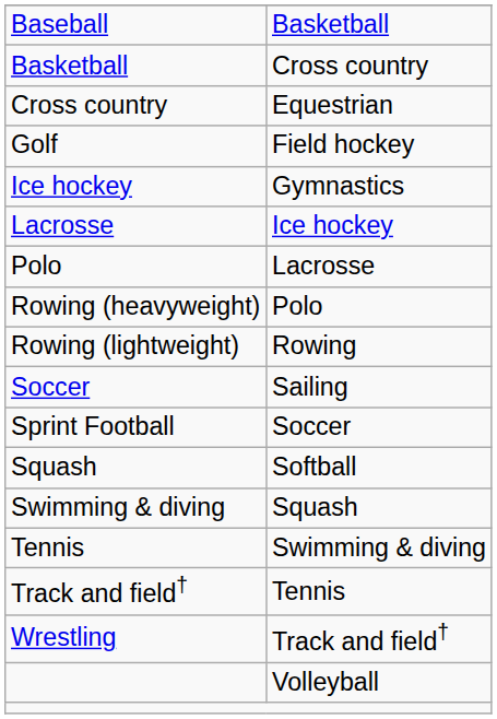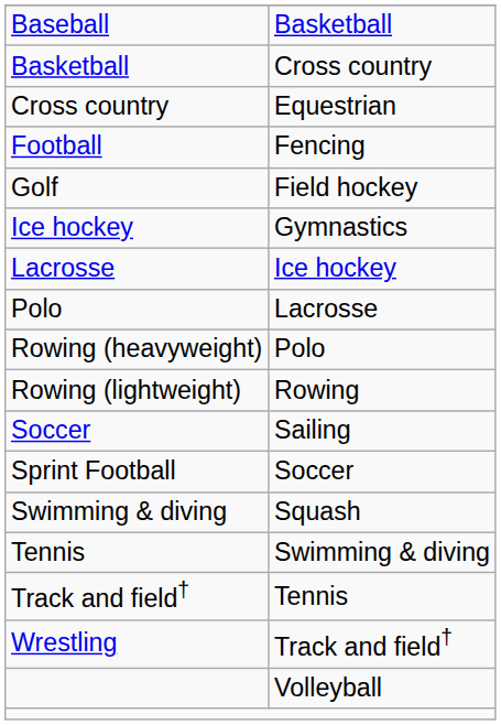+ row: Football | Fencing
- row: Squash | Softball
